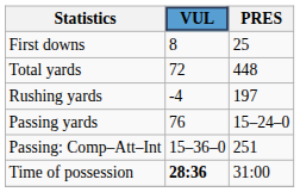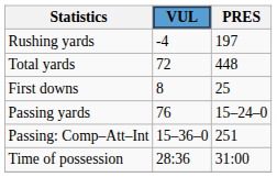rows swapped: First downs <-> Rushing yards
Time of possession | VUL: bold -> normal
